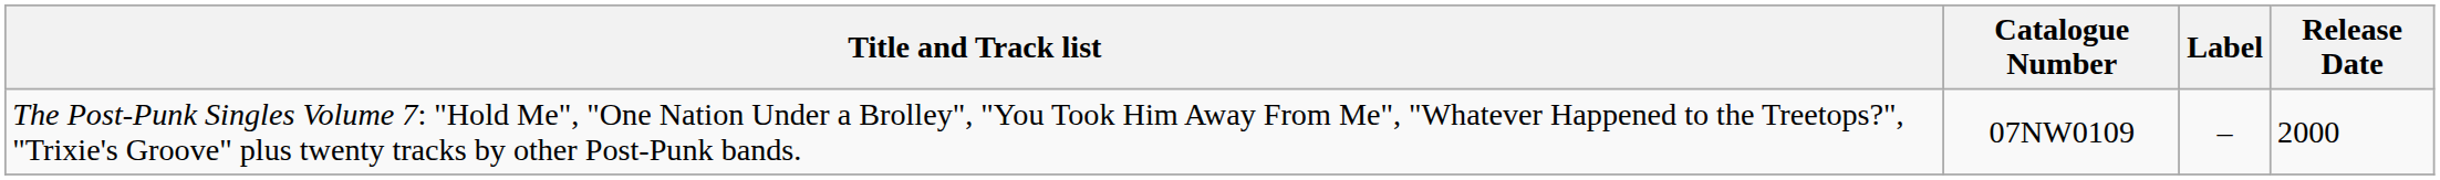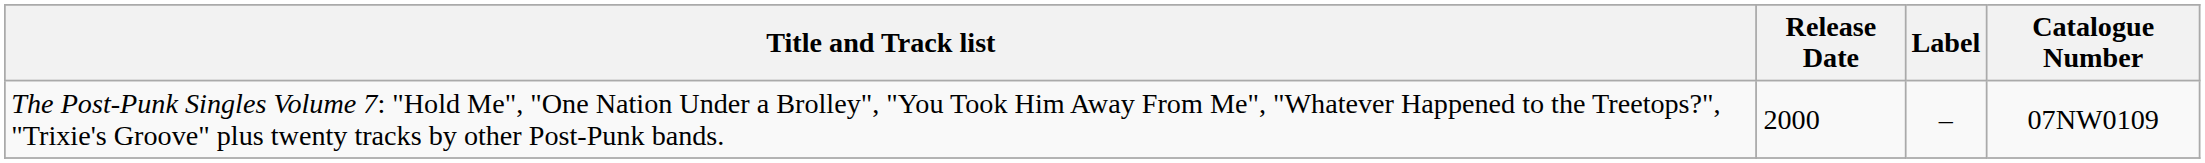columns swapped: Release Date <-> Catalogue Number
